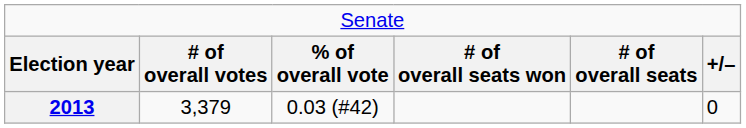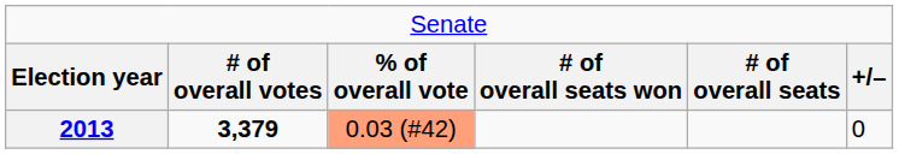2013 | column 2: normal -> bold
2013 | column 3: no background -> lightsalmon background
